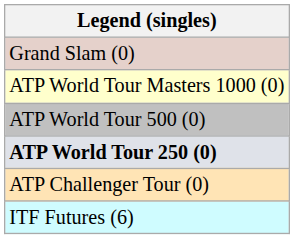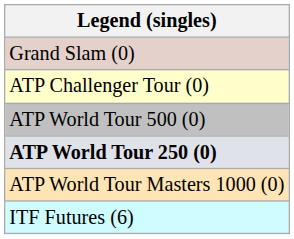row 3 | column 1: ATP World Tour Masters 1000 (0) -> ATP Challenger Tour (0)
row 6 | column 1: ATP Challenger Tour (0) -> ATP World Tour Masters 1000 (0)
